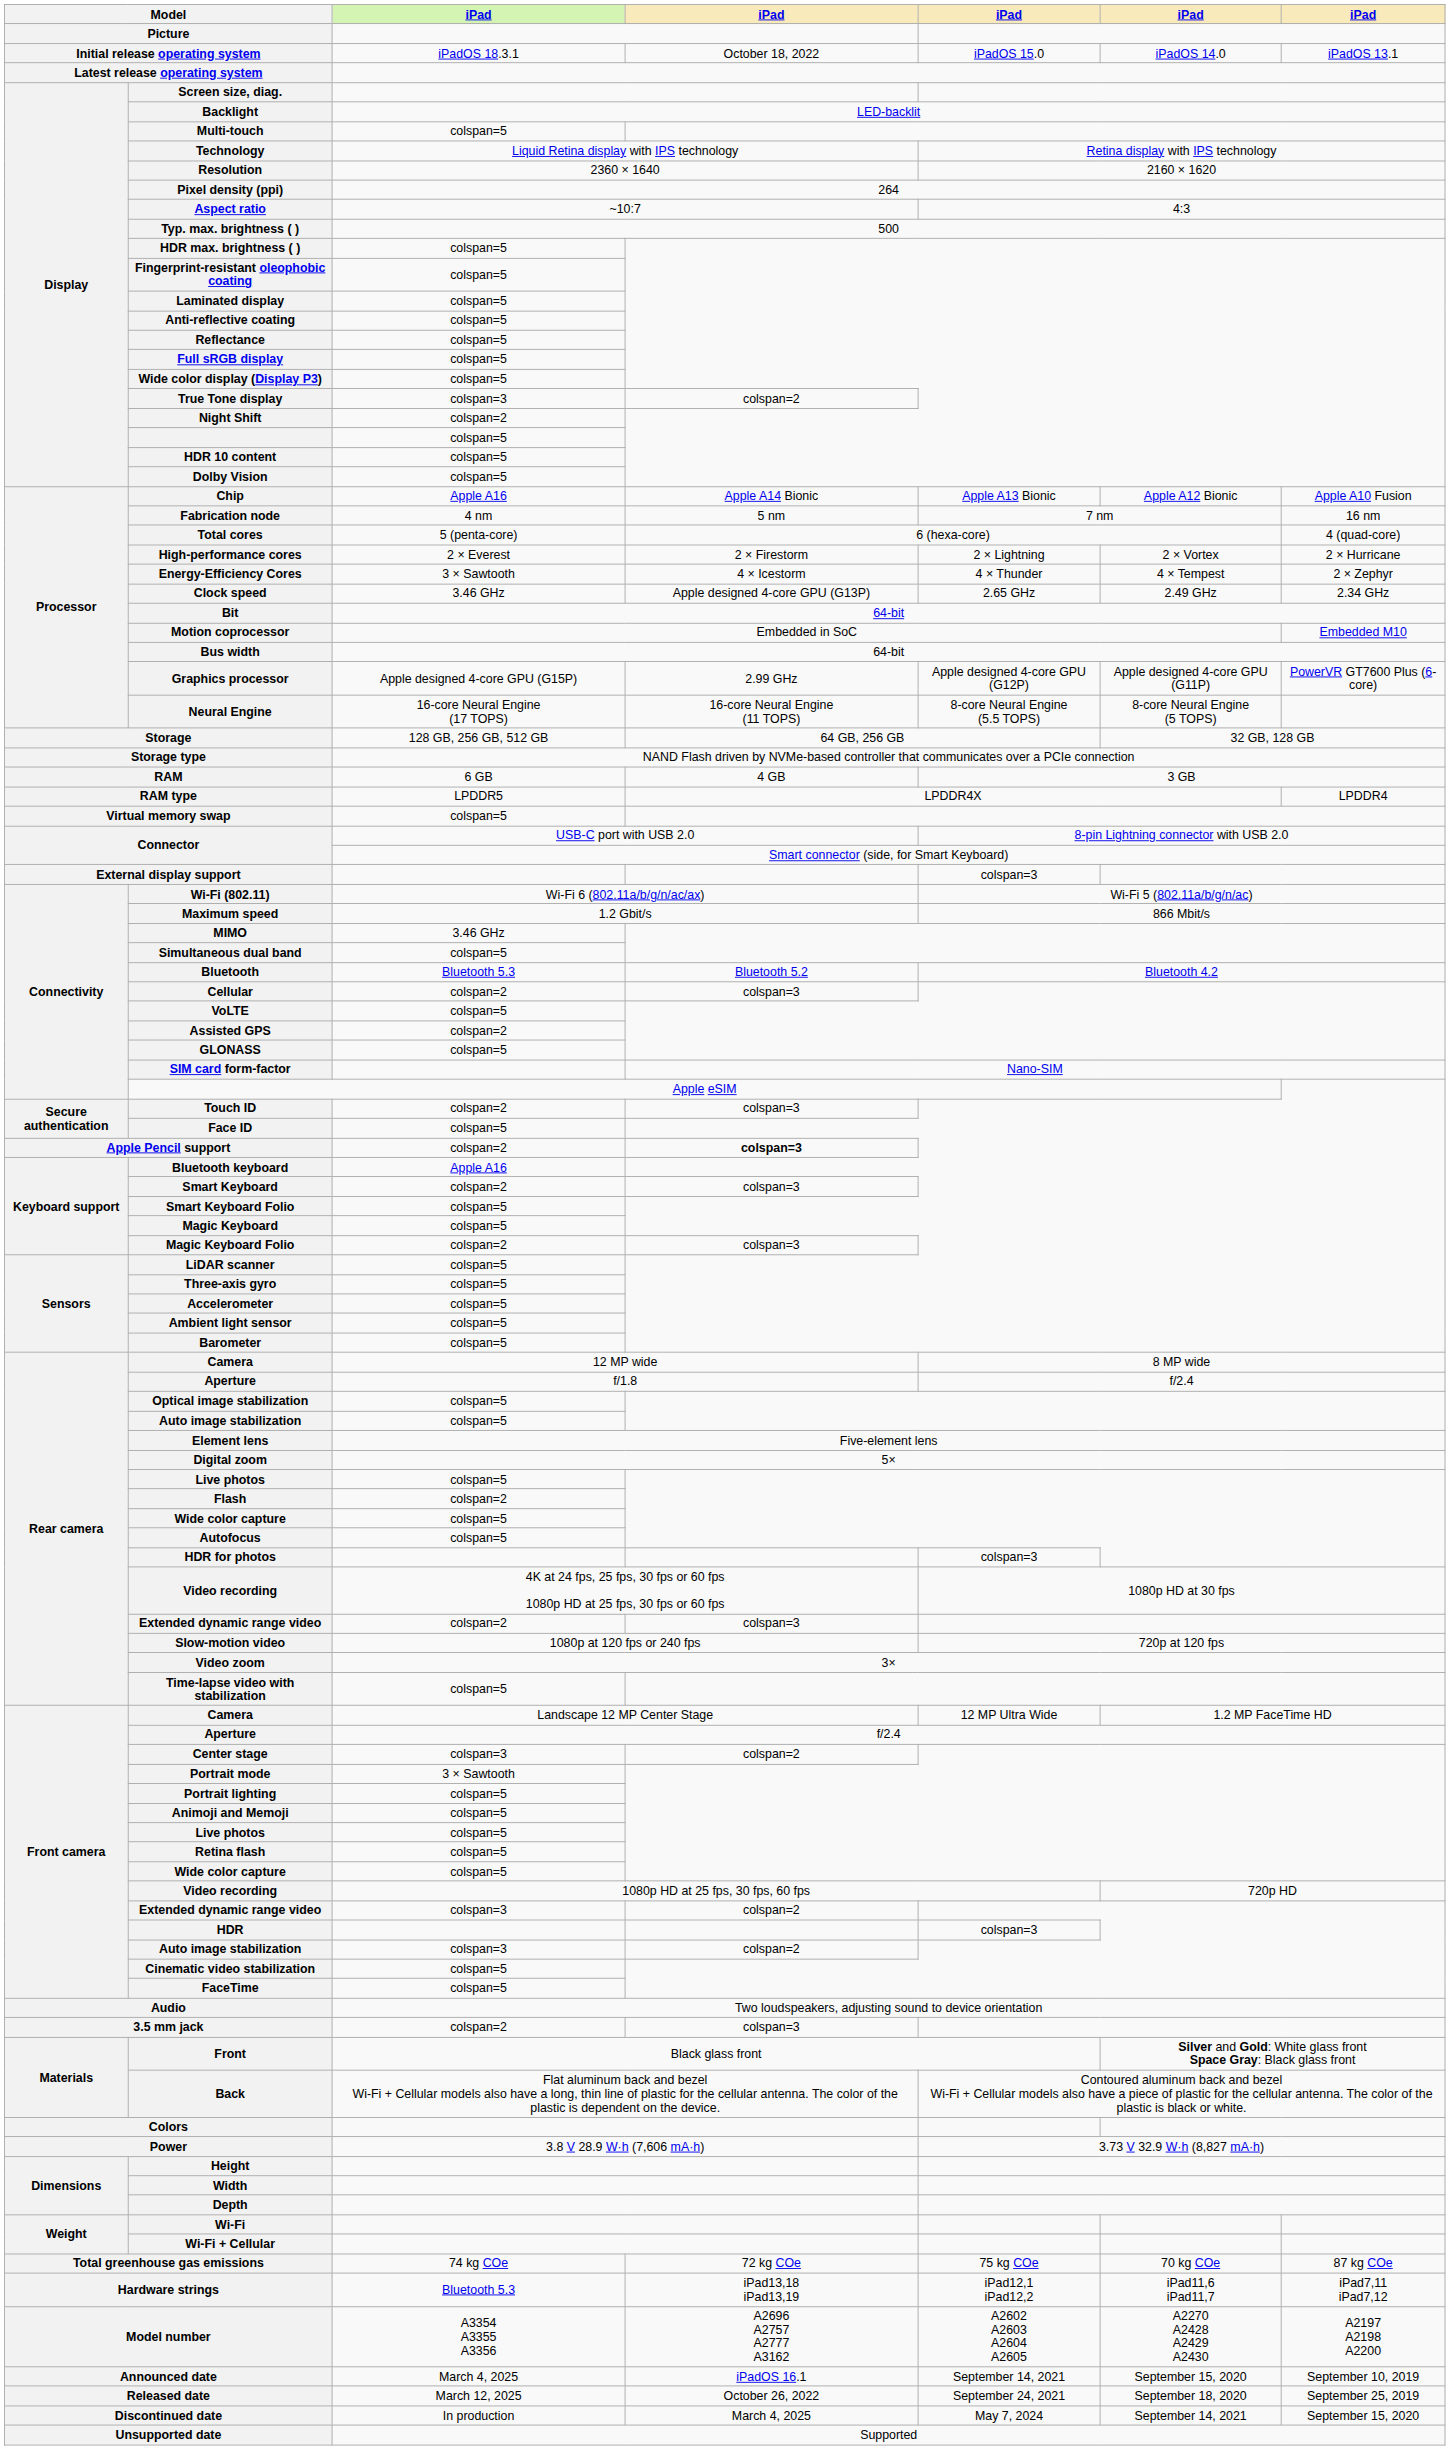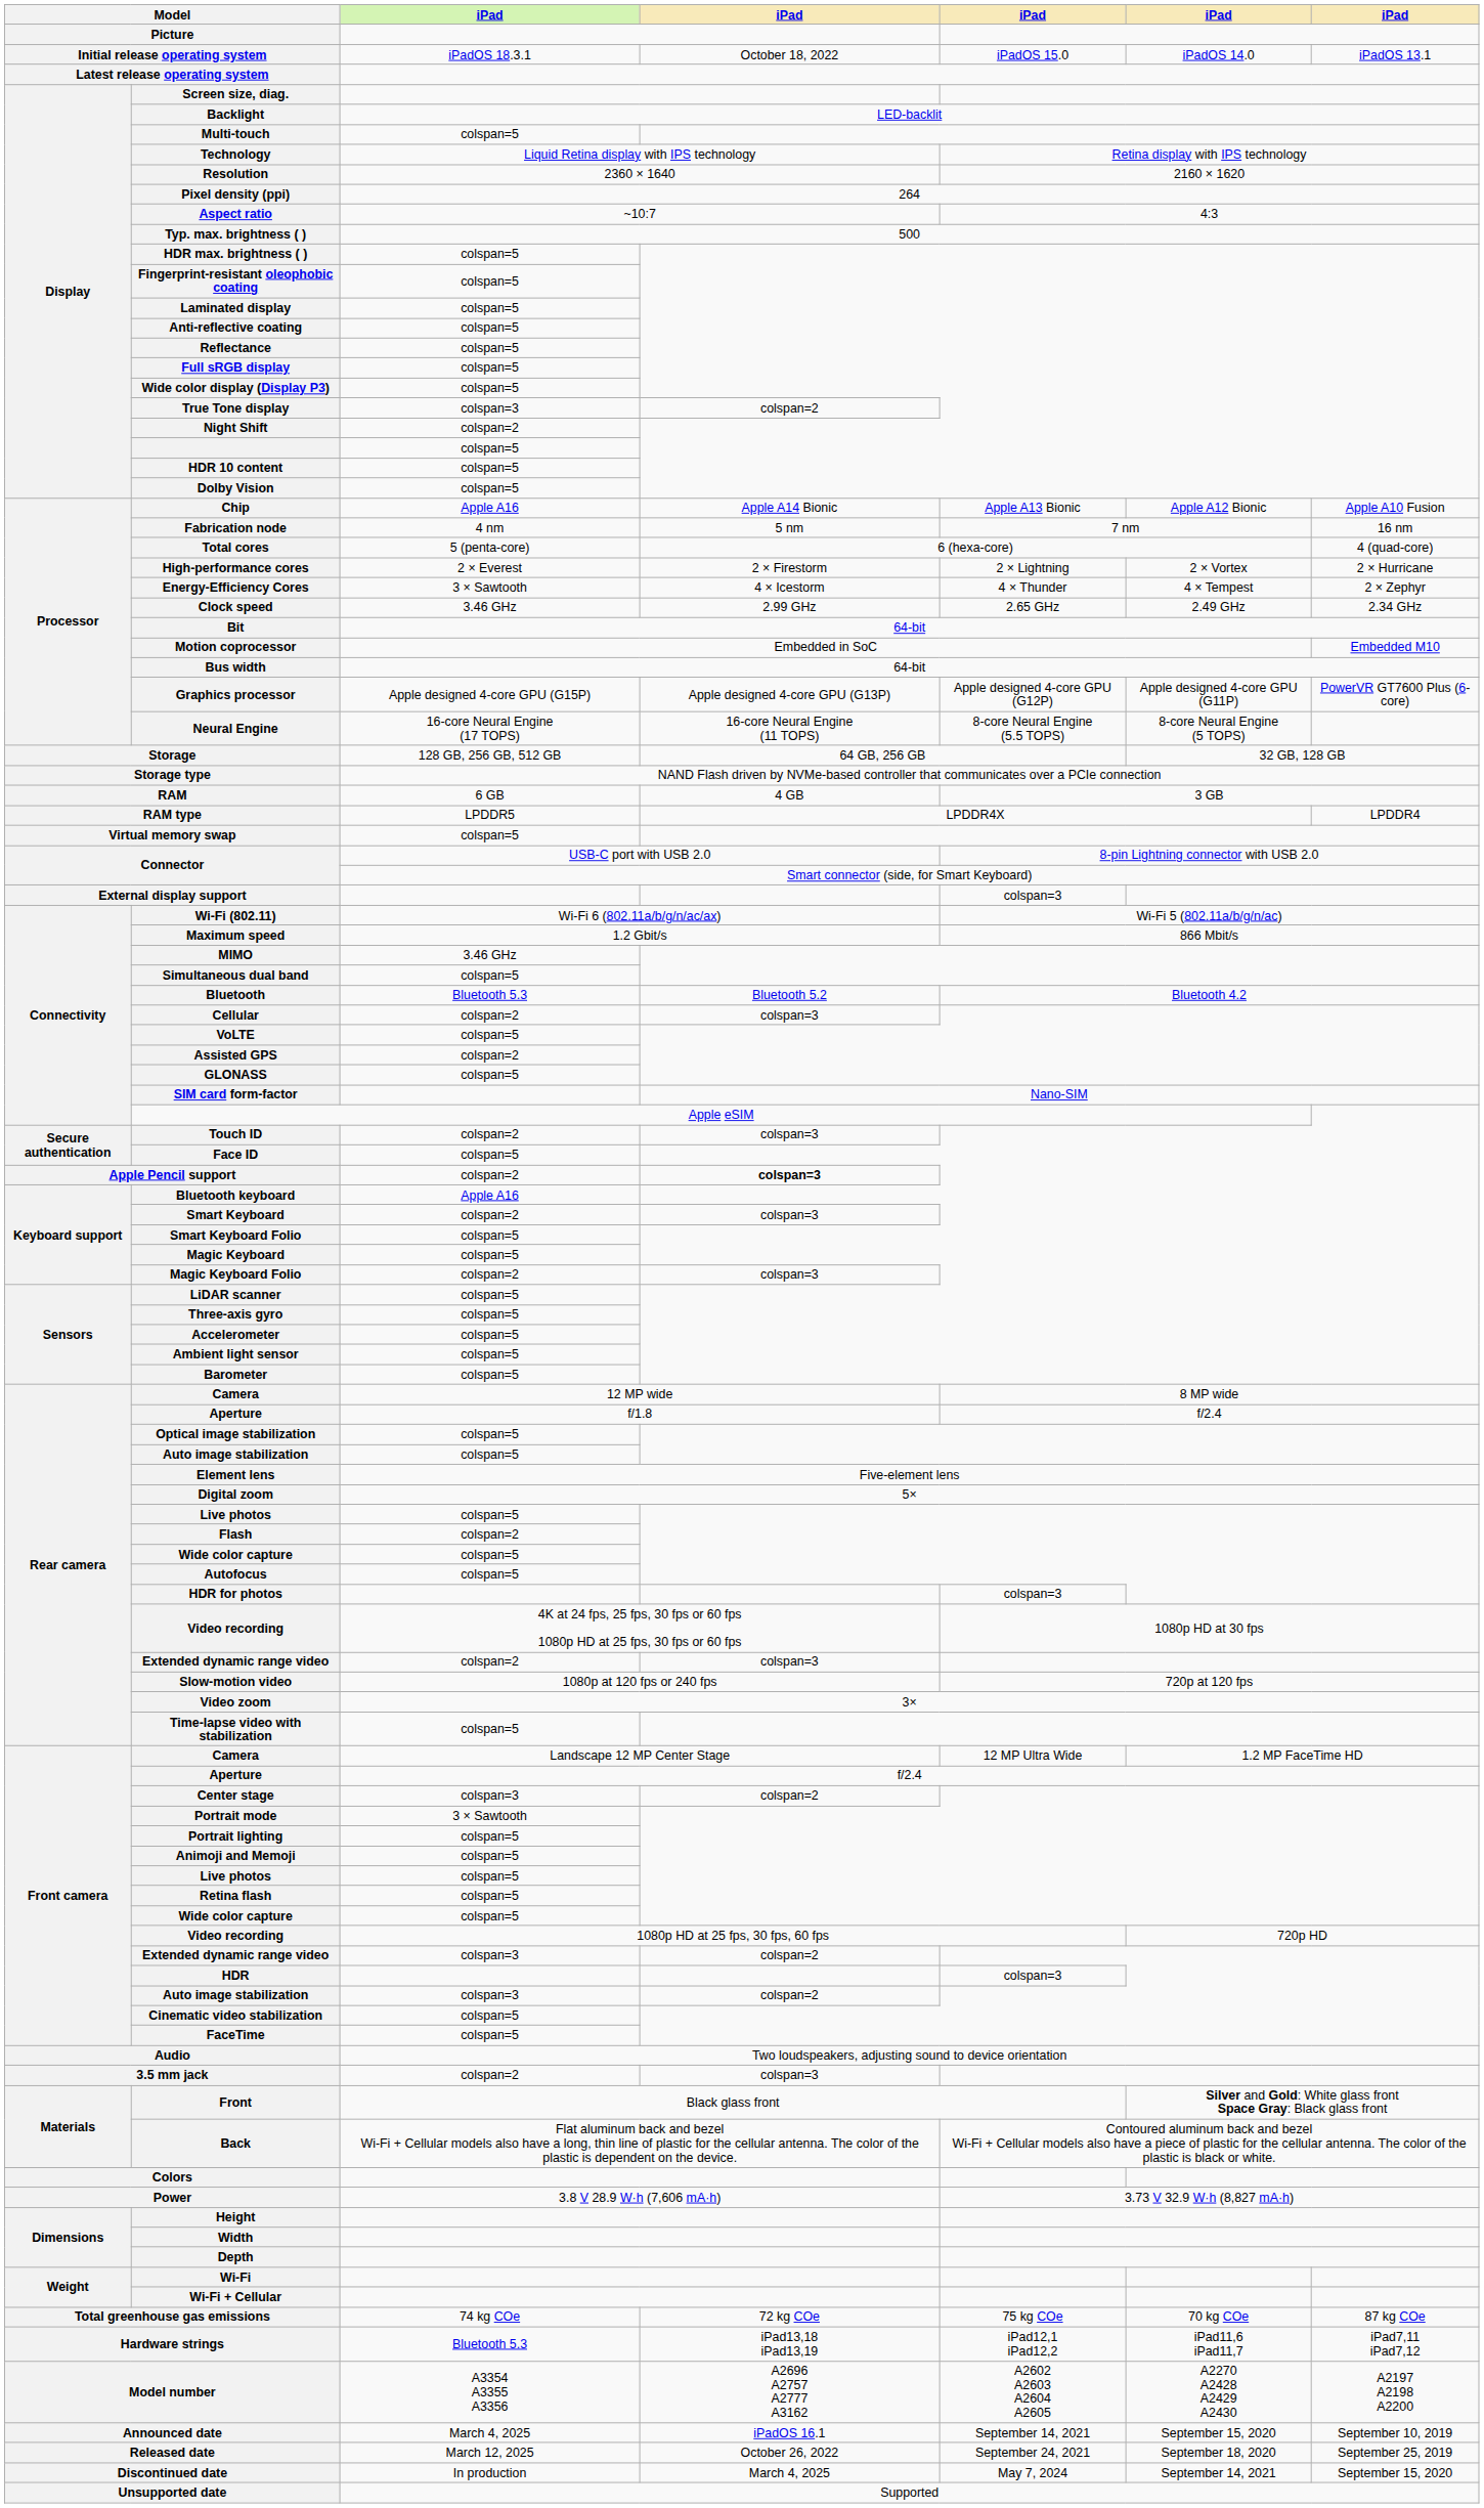Clock speed | column 4: Apple designed 4-core GPU (G13P) -> 2.99 GHz
Graphics processor | column 4: 2.99 GHz -> Apple designed 4-core GPU (G13P)
